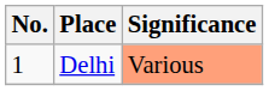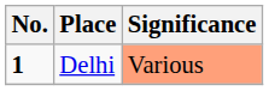Delhi | No.: normal -> bold
